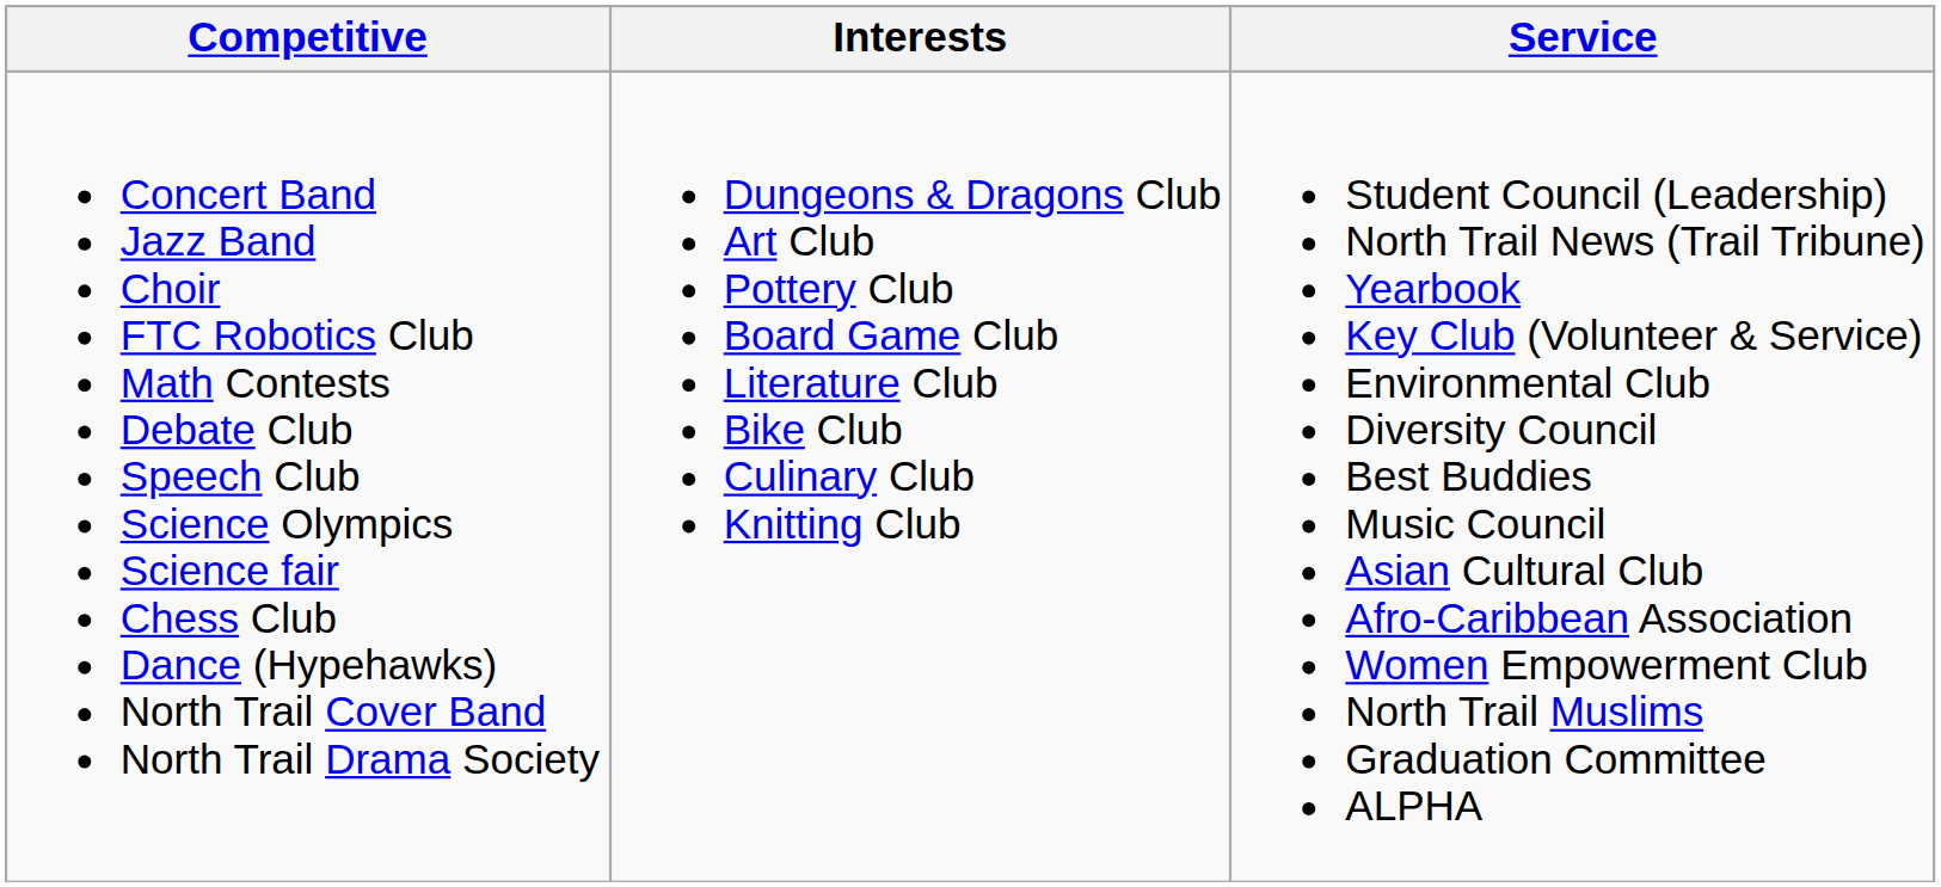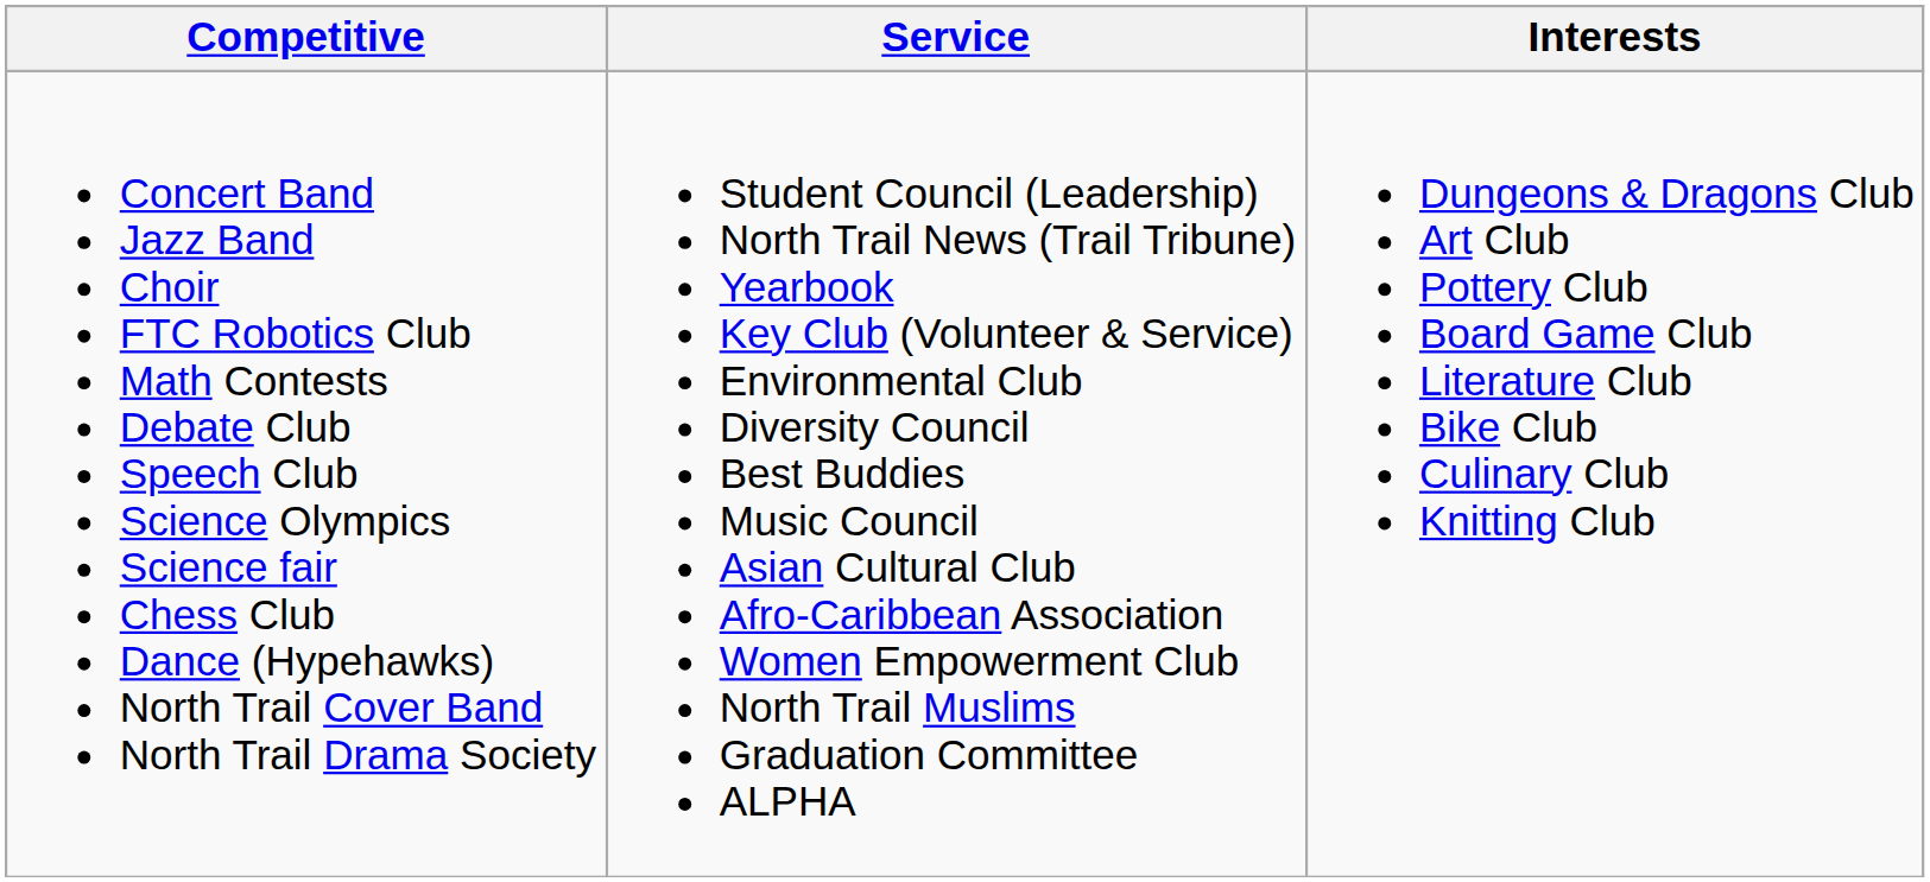columns swapped: Service <-> Interests
